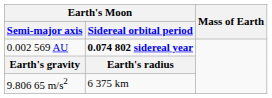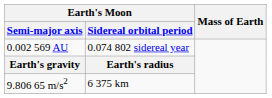0.002 569 AU | Earth's Moon / Sidereal orbital period: bold -> normal
